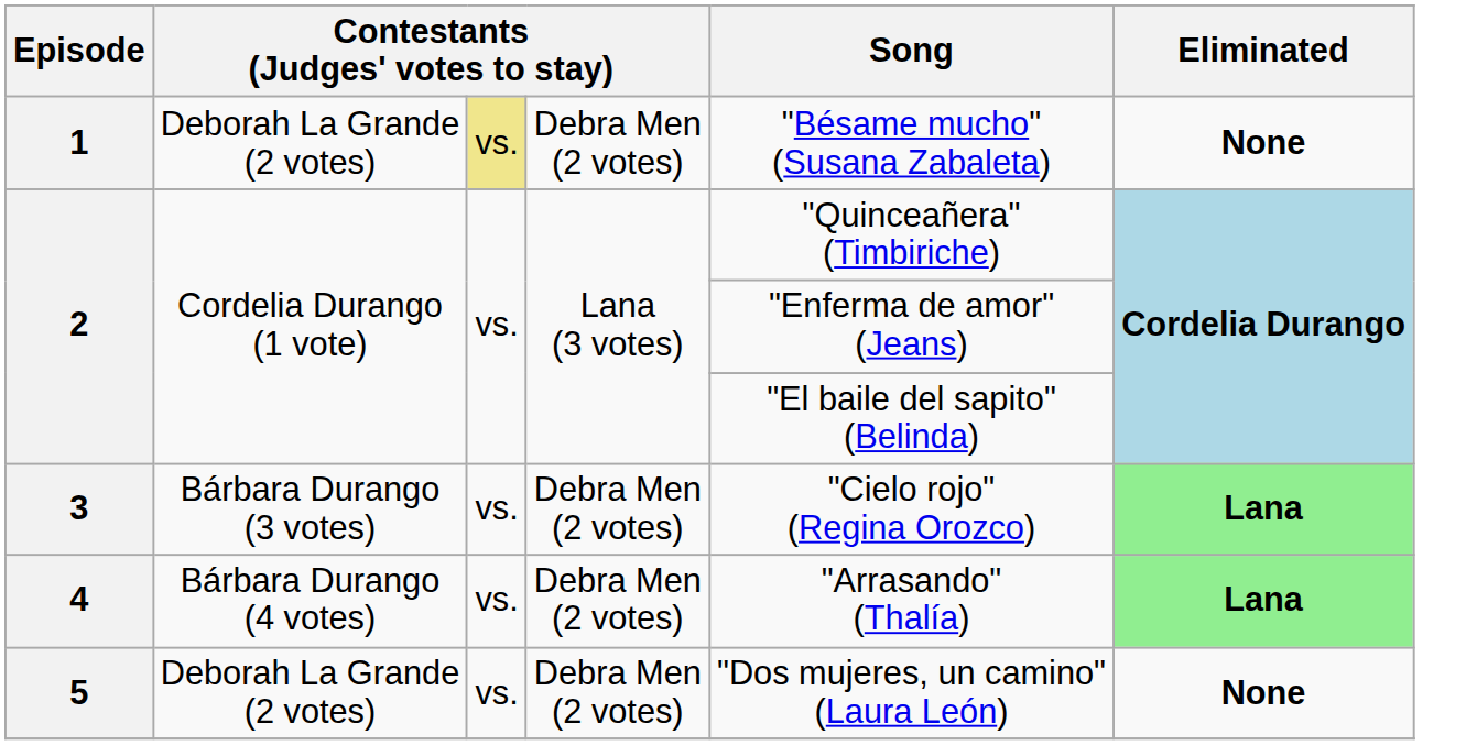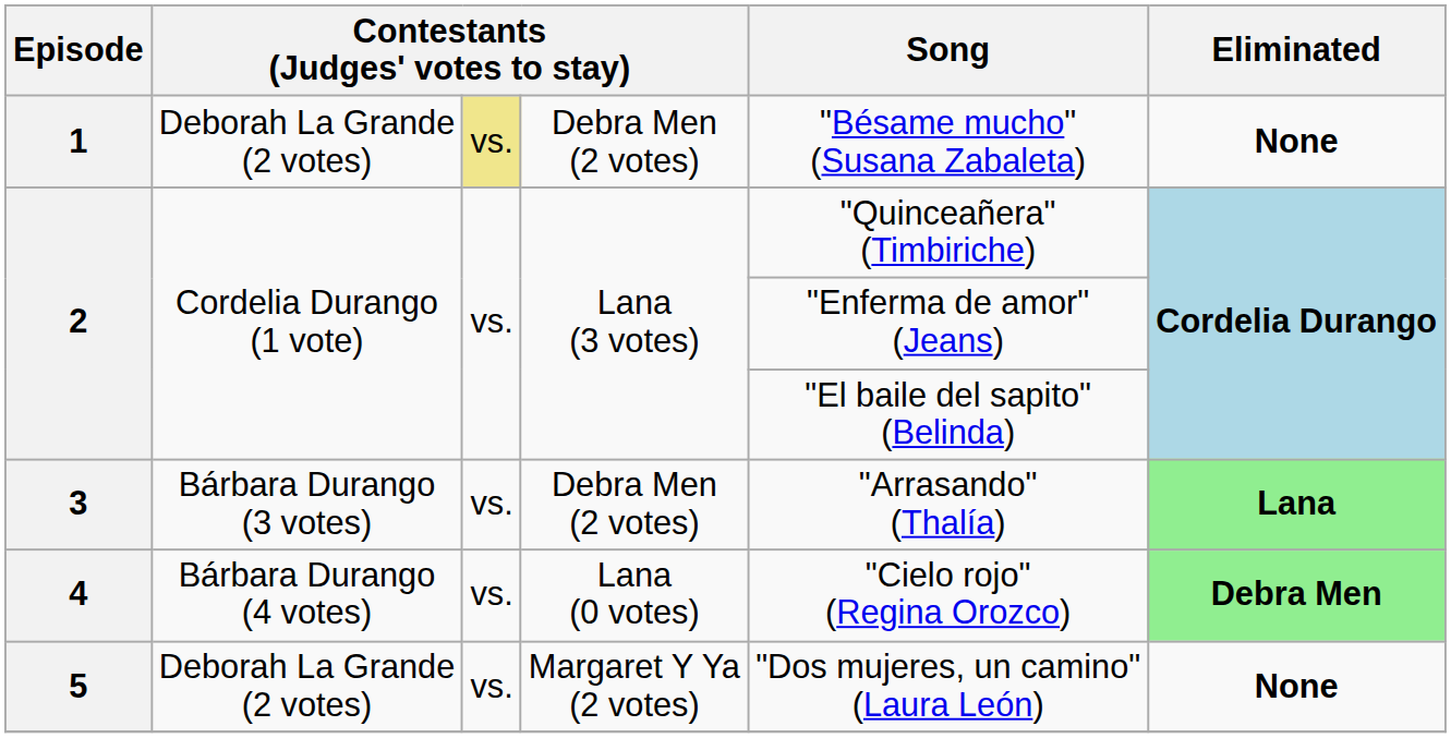3 | Song: "Cielo rojo" (Regina Orozco) -> "Arrasando" (Thalía)
4 | column 4: Debra Men (2 votes) -> Lana (0 votes)
4 | Song: "Arrasando" (Thalía) -> "Cielo rojo" (Regina Orozco)
4 | Eliminated: Lana -> Debra Men
5 | column 4: Debra Men (2 votes) -> Margaret Y Ya (2 votes)
